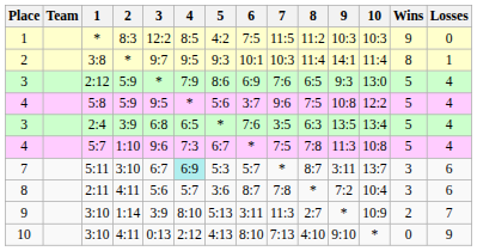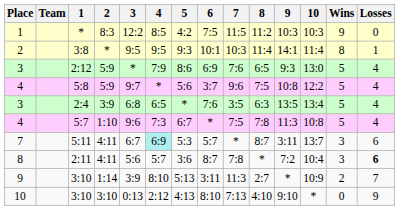3:8 | 3: 9:7 -> 9:5
5:8 | 3: 9:5 -> 9:7
5:11 | 2: 3:10 -> 4:11
2:11 | Losses: normal -> bold
10 / 3:10 | 2: 4:11 -> 3:10
